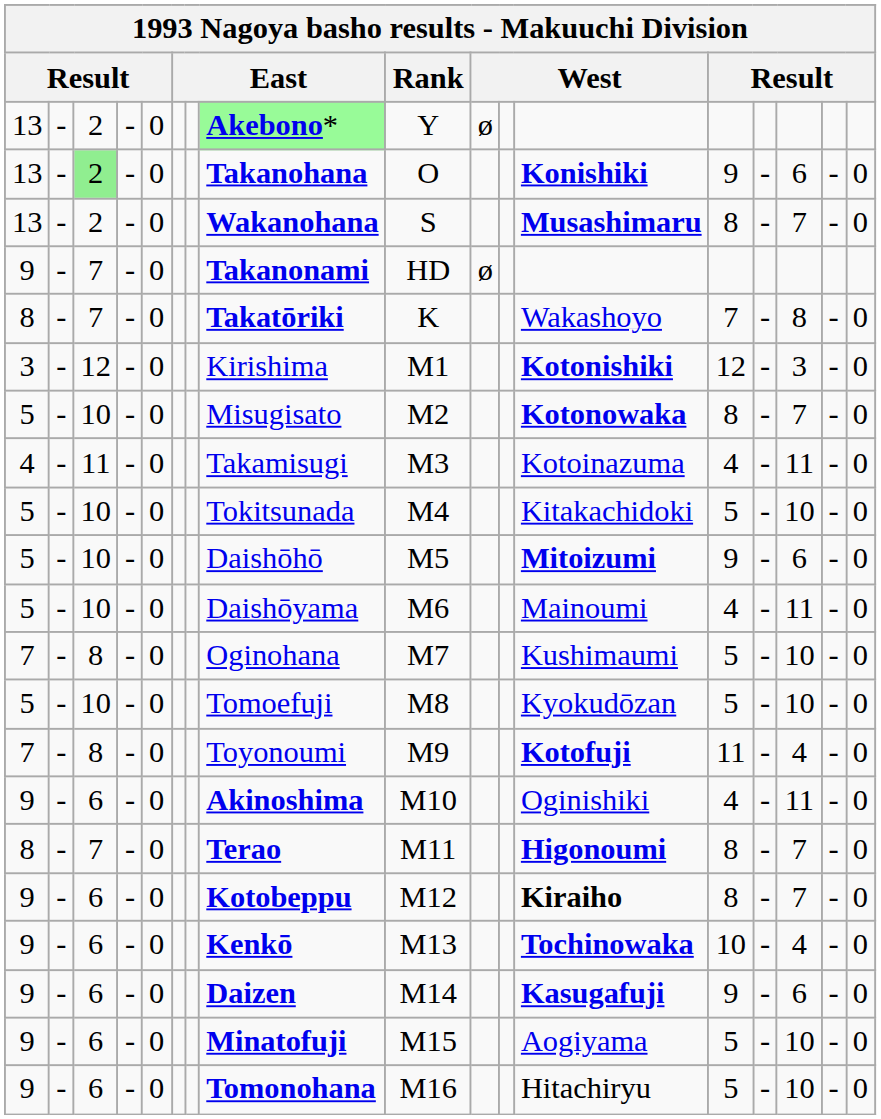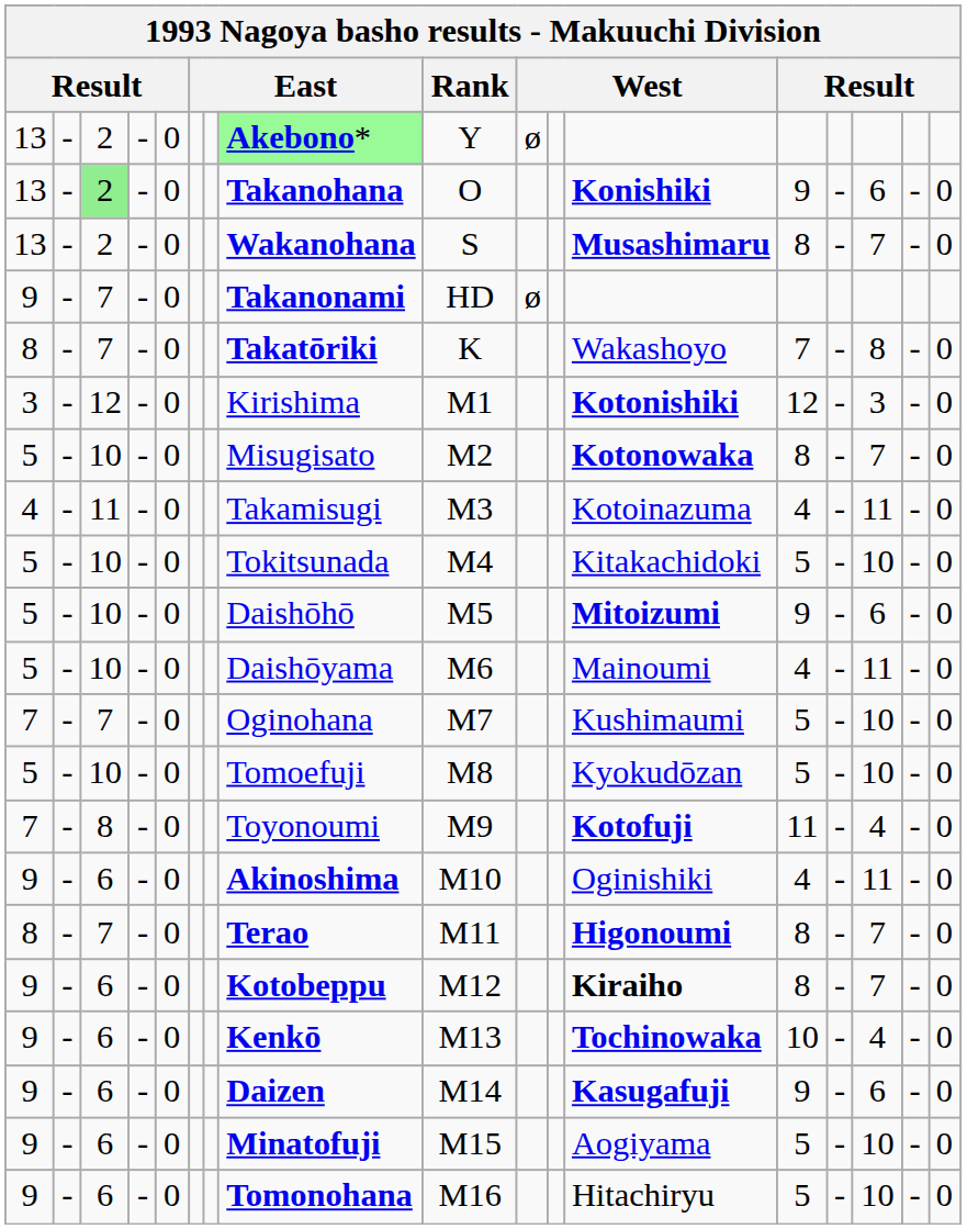row 14 | column 3: 8 -> 7
